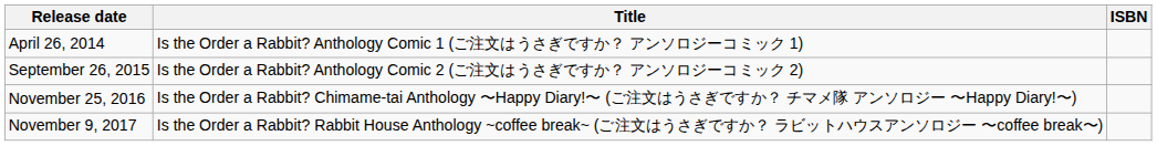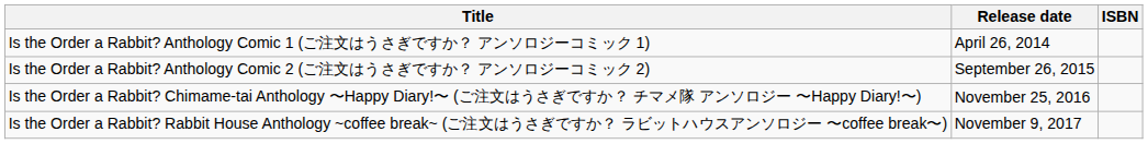columns swapped: Title <-> Release date
